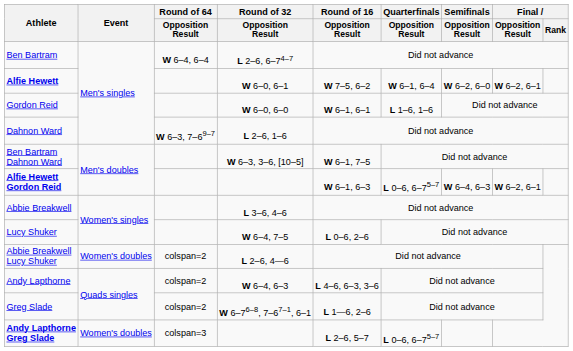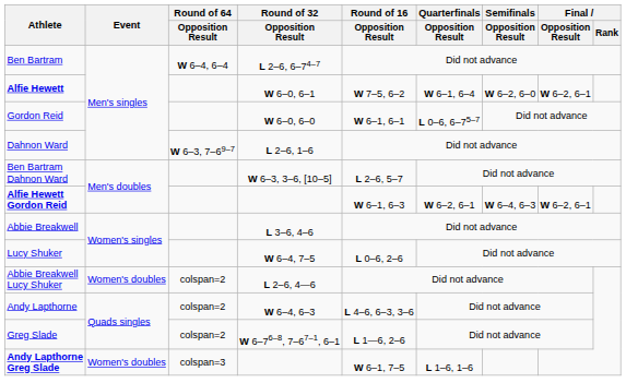Gordon Reid | Quarterfinals / Opposition Result: L 1–6, 1–6 -> L 0–6, 6–75–7
Ben Bartram Dahnon Ward | Round of 16 / Opposition Result: W 6–1, 7–5 -> L 2–6, 5–7
Alfie Hewett Gordon Reid | Quarterfinals / Opposition Result: L 0–6, 6–75–7 -> W 6–2, 6–1
Andy Lapthorne Greg Slade | Round of 16 / Opposition Result: L 2–6, 5–7 -> W 6–1, 7–5
Andy Lapthorne Greg Slade | Quarterfinals / Opposition Result: L 0–6, 6–75–7 -> L 1–6, 1–6
